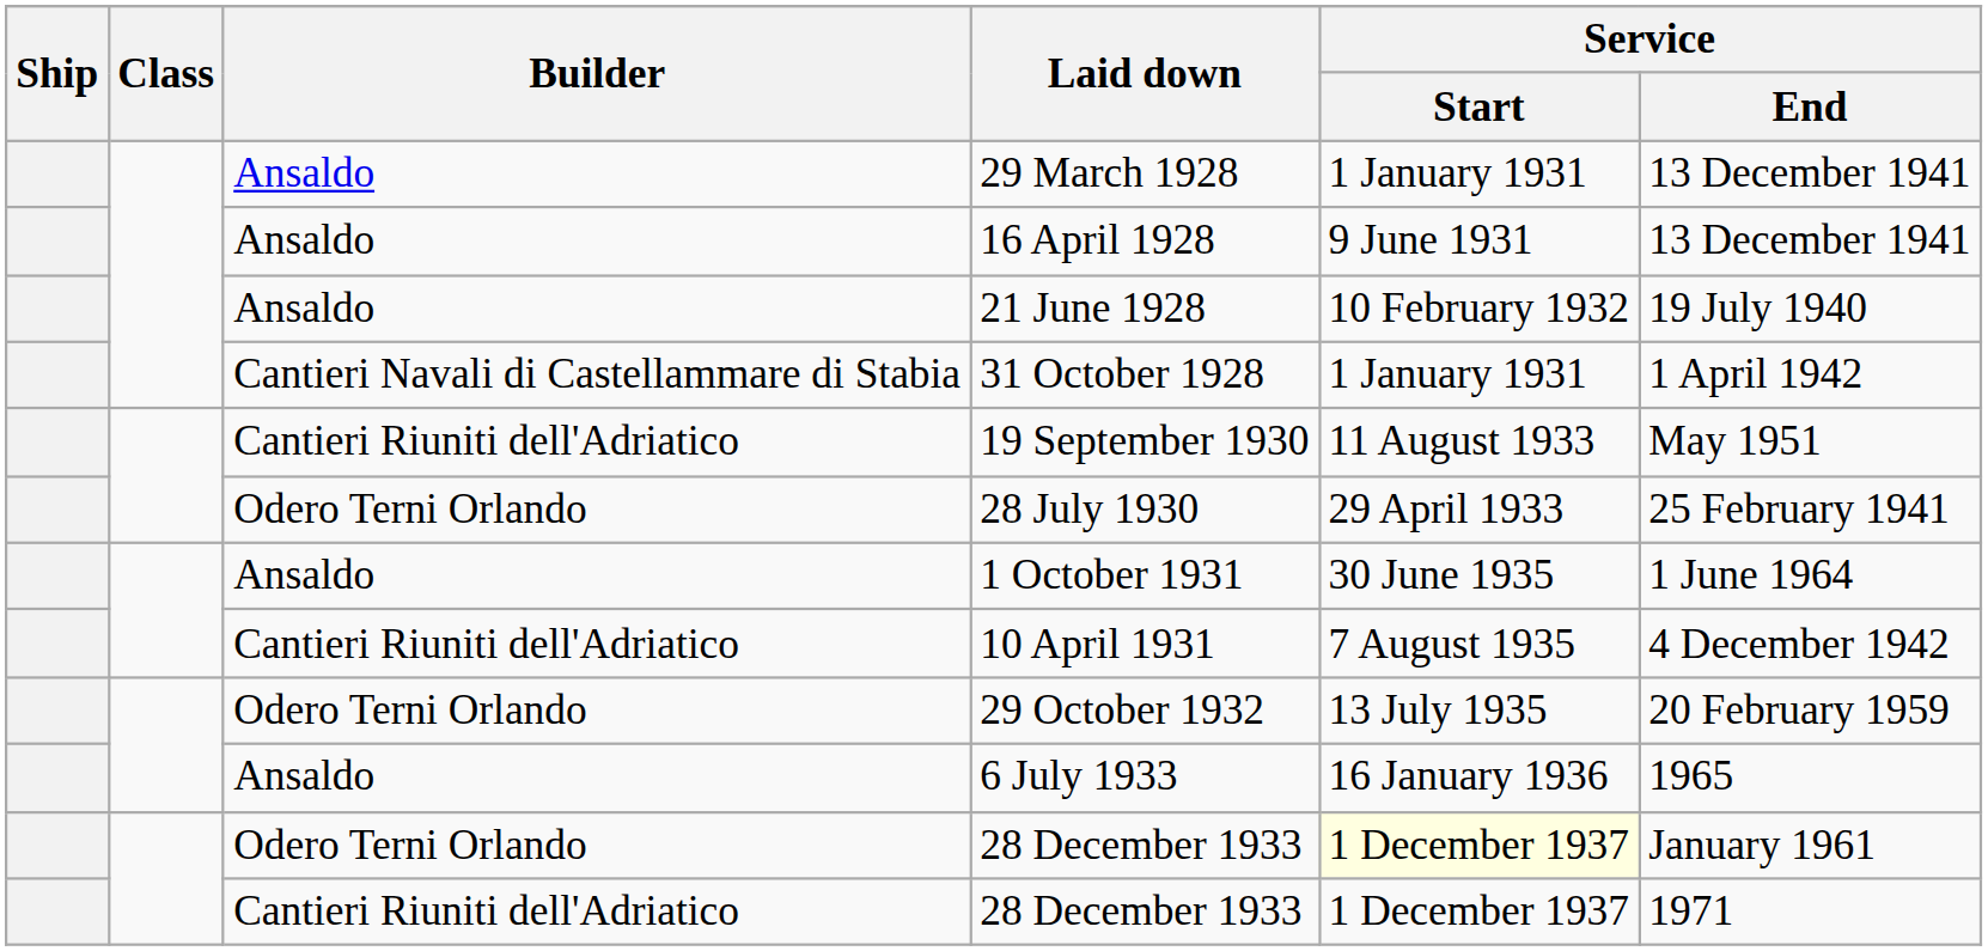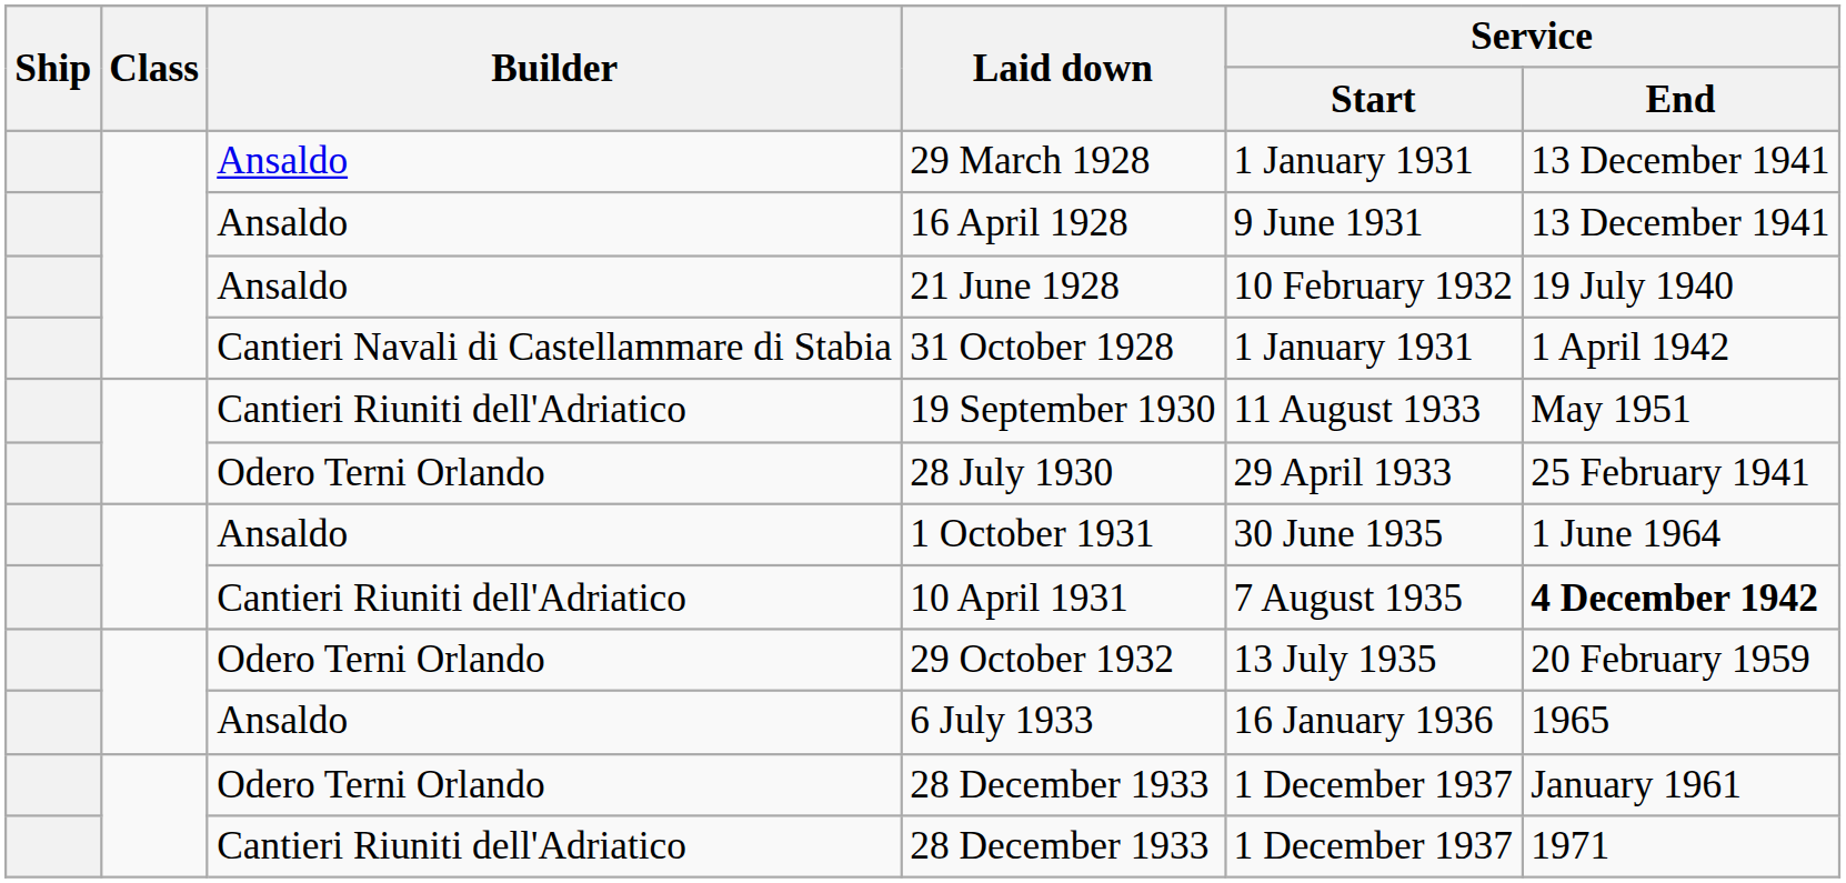10 April 1931 | Service / End: normal -> bold
Odero Terni Orlando / 28 December 1933 | Service / Start: lightyellow background -> no background
